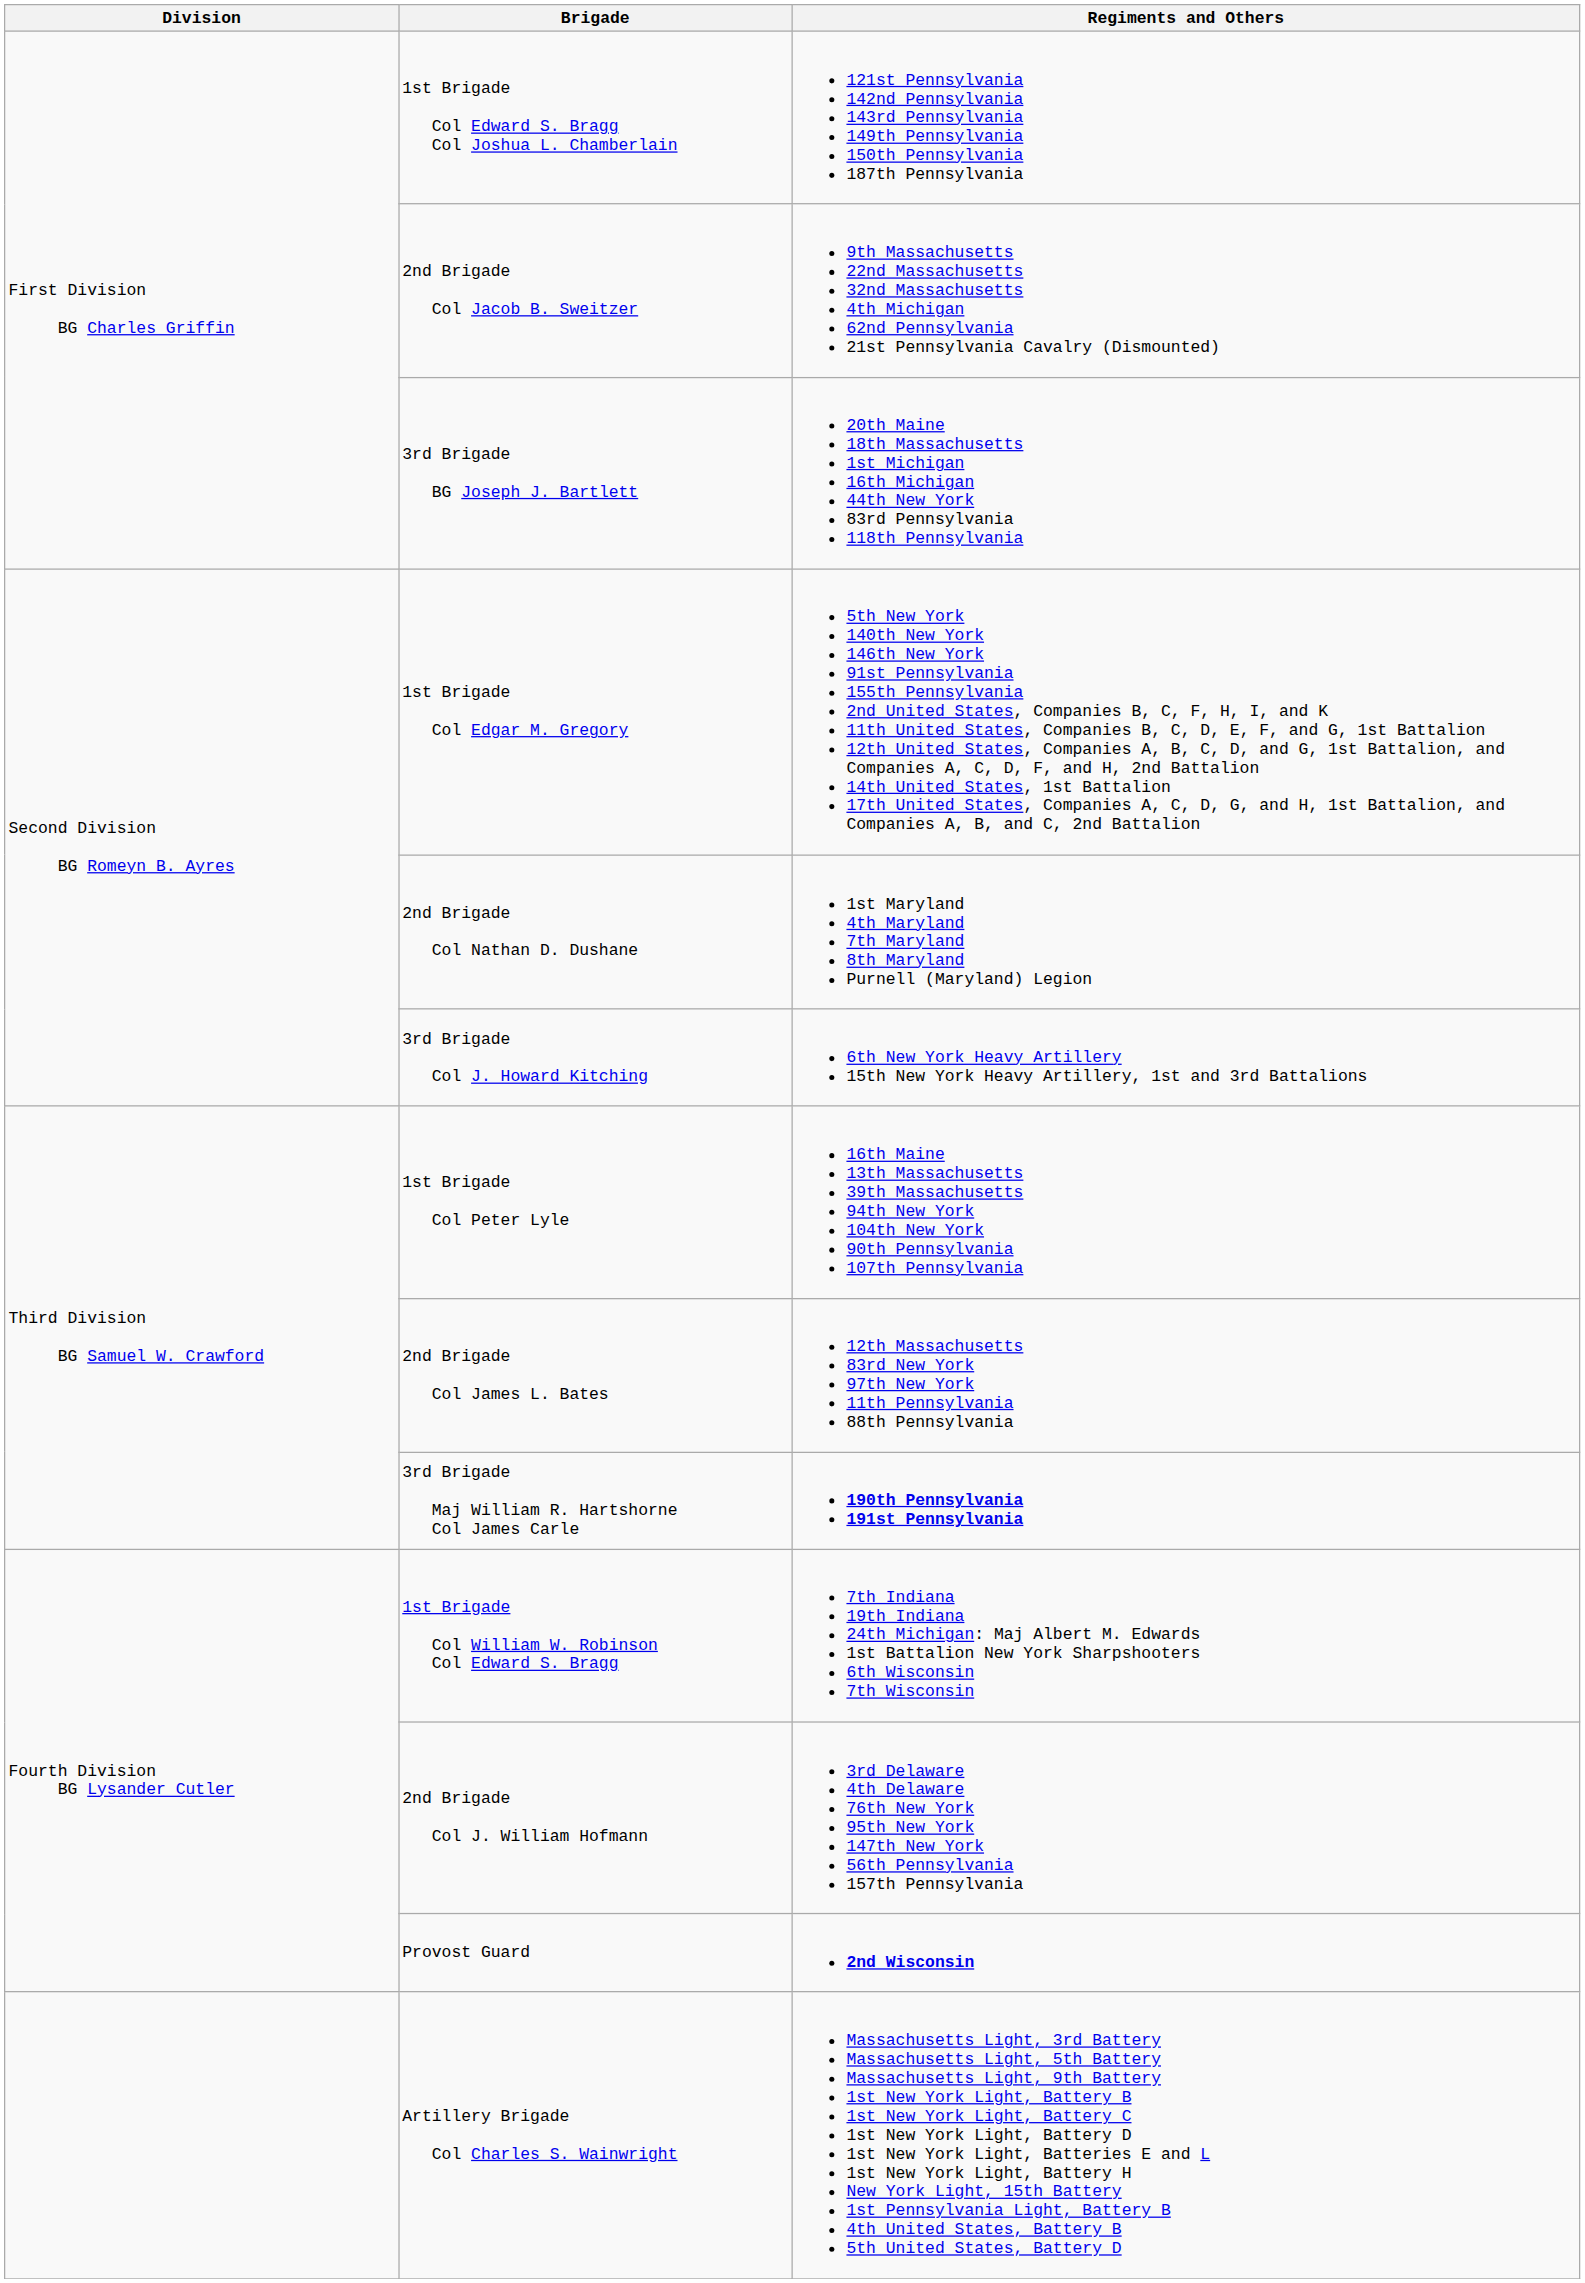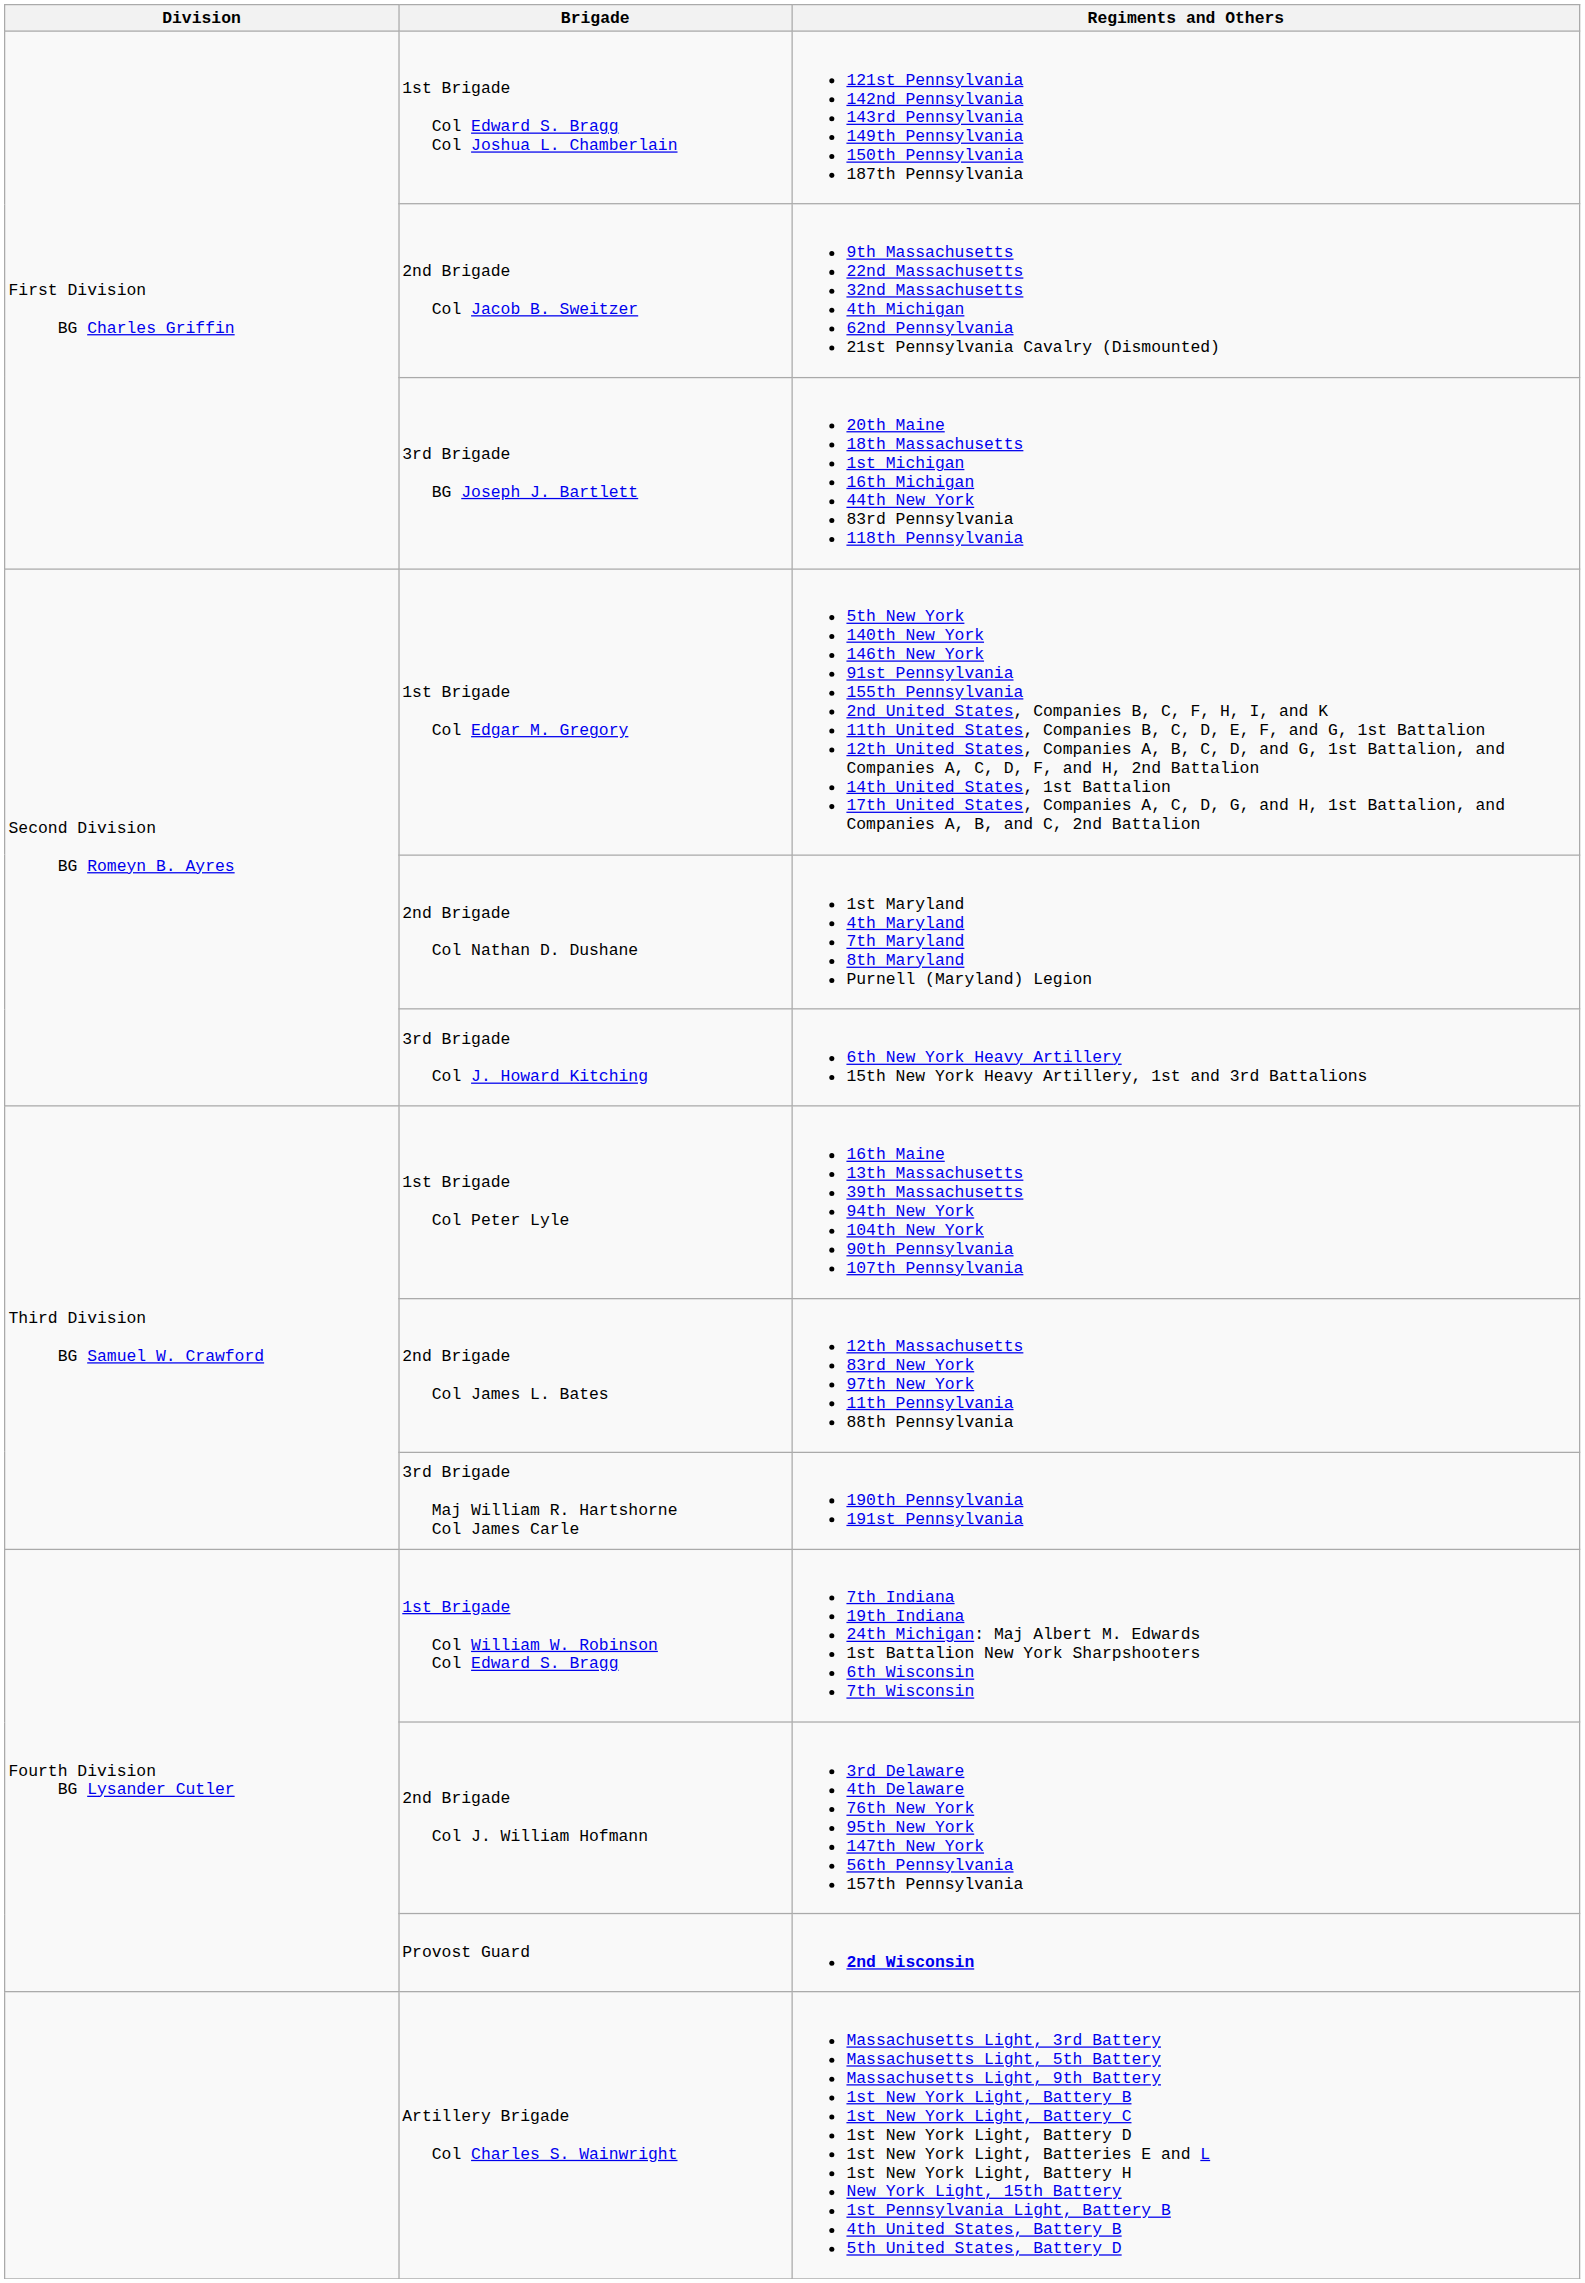3rd Brigade Maj William R. Hartshorne Col James Carle | Regiments and Others: bold -> normal
